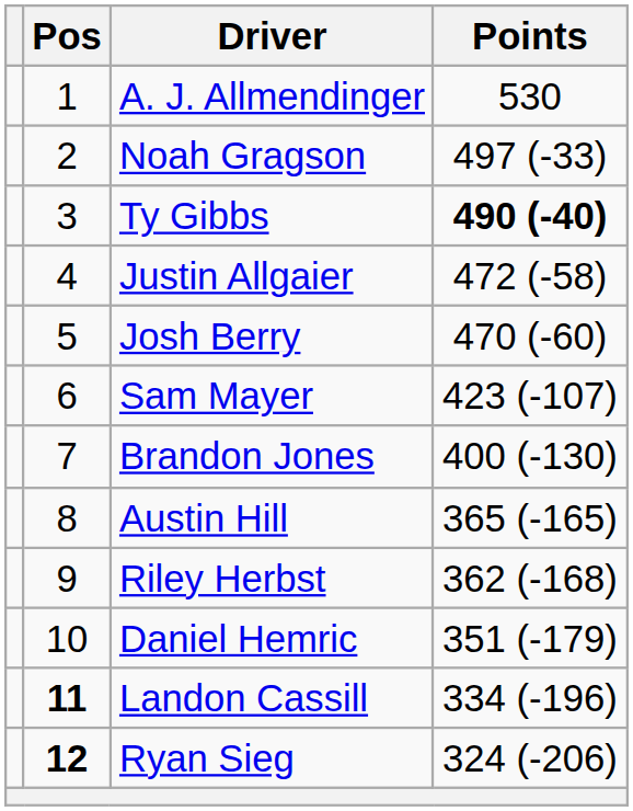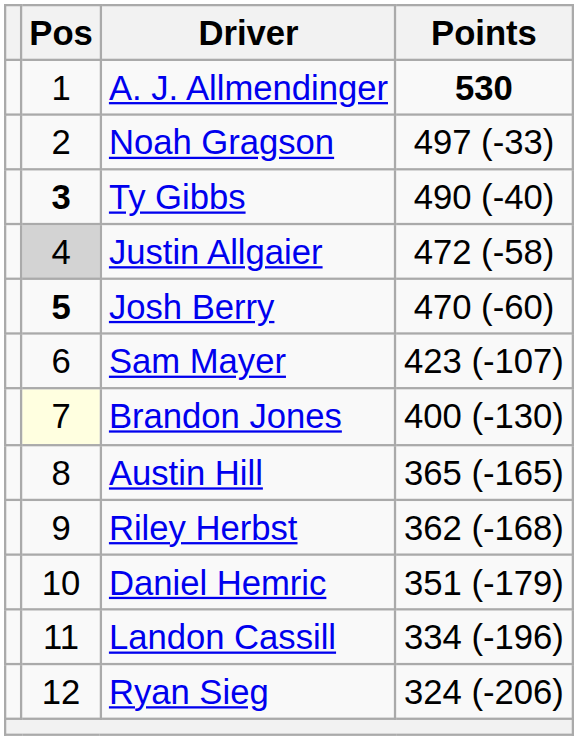A. J. Allmendinger | Points: normal -> bold
Ty Gibbs | Pos: normal -> bold
Ty Gibbs | Points: bold -> normal
Justin Allgaier | Pos: no background -> lightgrey background
Josh Berry | Pos: normal -> bold
Brandon Jones | Pos: no background -> lightyellow background
Landon Cassill | Pos: bold -> normal
Ryan Sieg | Pos: bold -> normal
